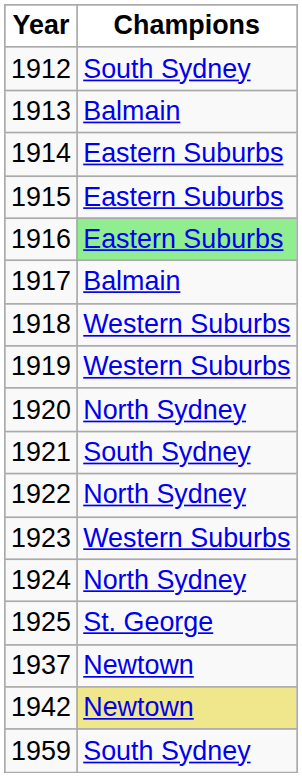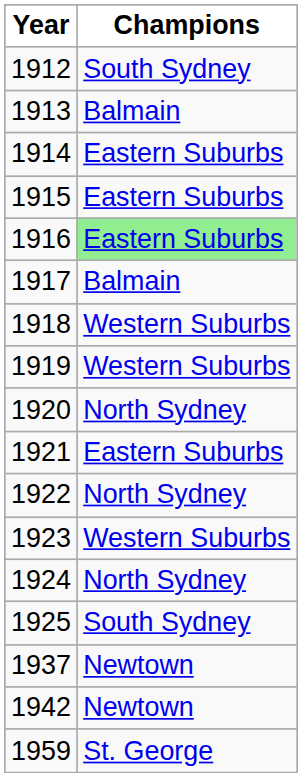1921 | Champions: South Sydney -> Eastern Suburbs
1925 | Champions: St. George -> South Sydney
1942 | Champions: khaki background -> no background
1959 | Champions: South Sydney -> St. George
